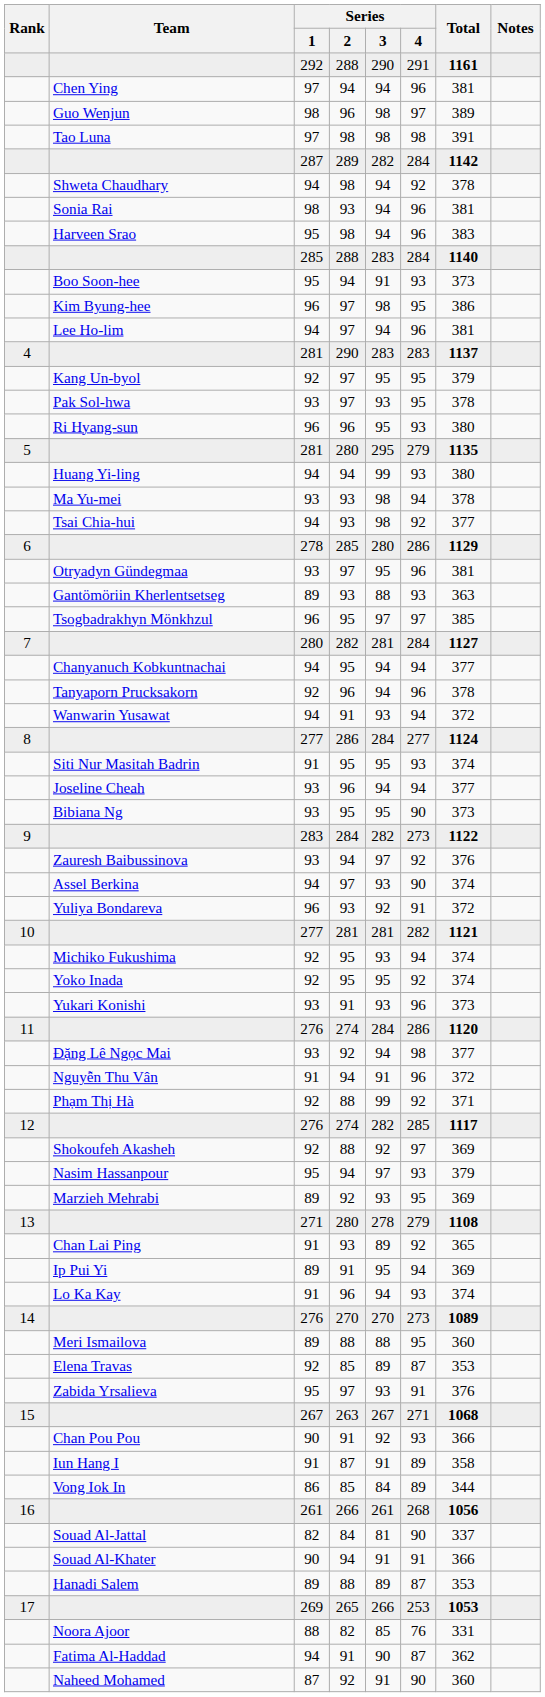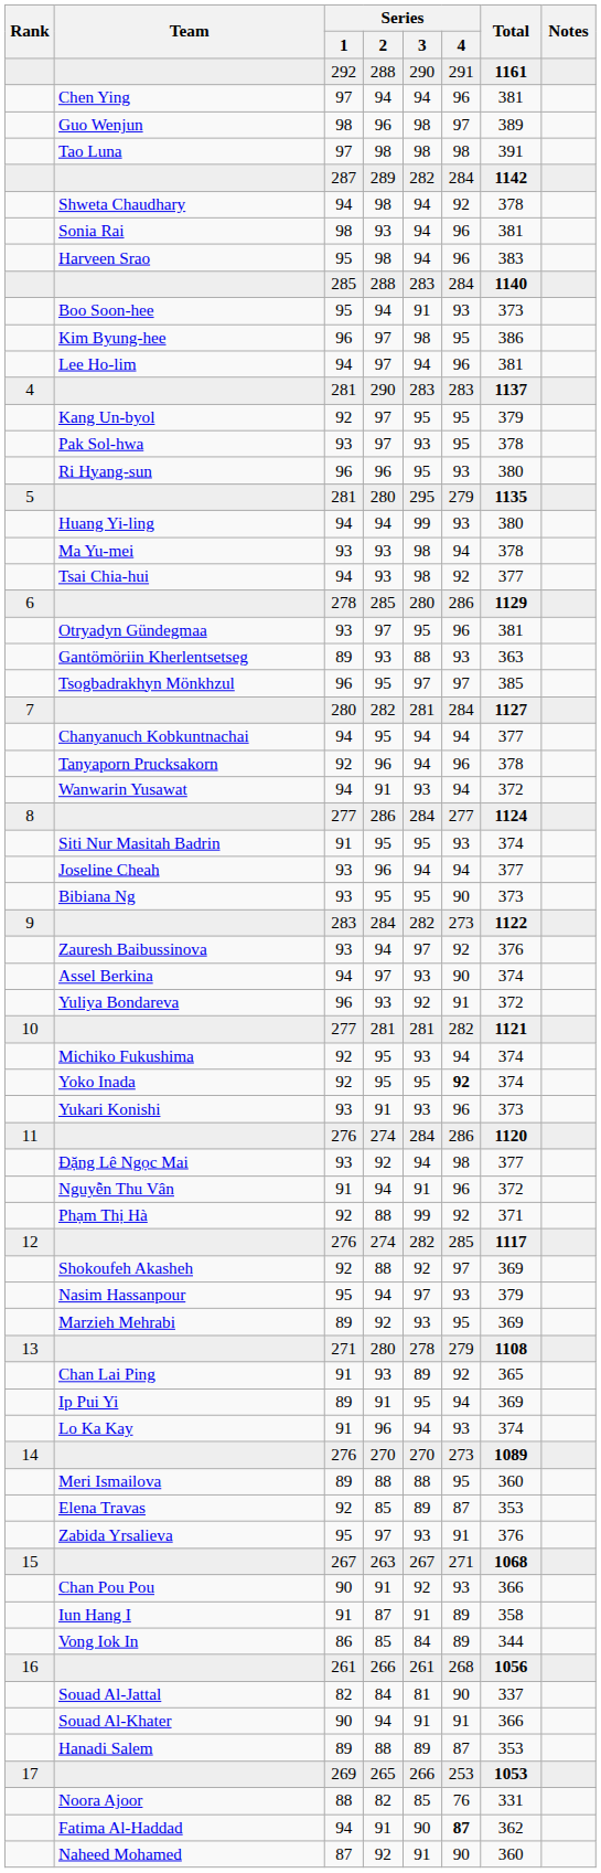Yoko Inada | Series / 4: normal -> bold
Fatima Al-Haddad | Series / 4: normal -> bold
